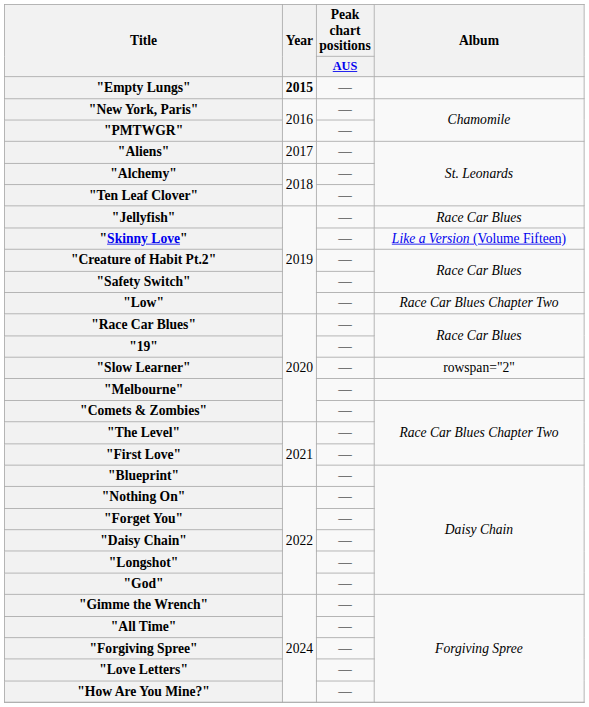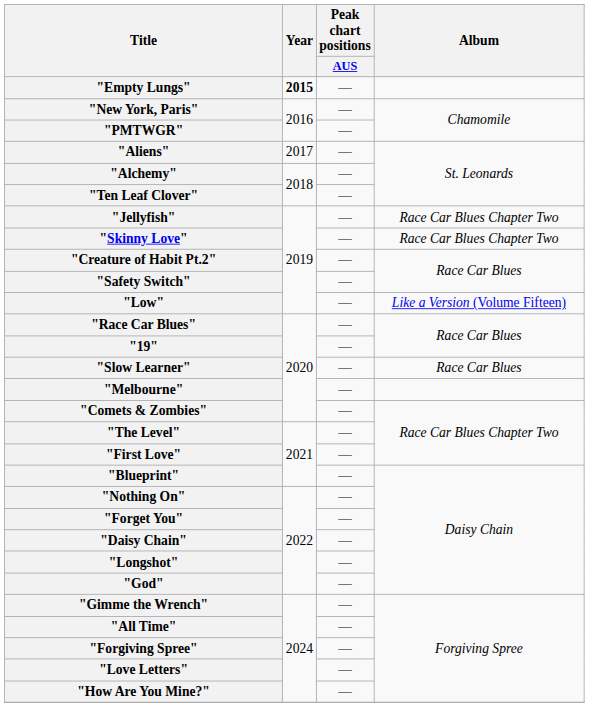"Jellyfish" | Album: Race Car Blues -> Race Car Blues Chapter Two
"Skinny Love" | Album: Like a Version (Volume Fifteen) -> Race Car Blues Chapter Two
"Low" | Album: Race Car Blues Chapter Two -> Like a Version (Volume Fifteen)
"Slow Learner" | Album: rowspan="2" -> Race Car Blues
